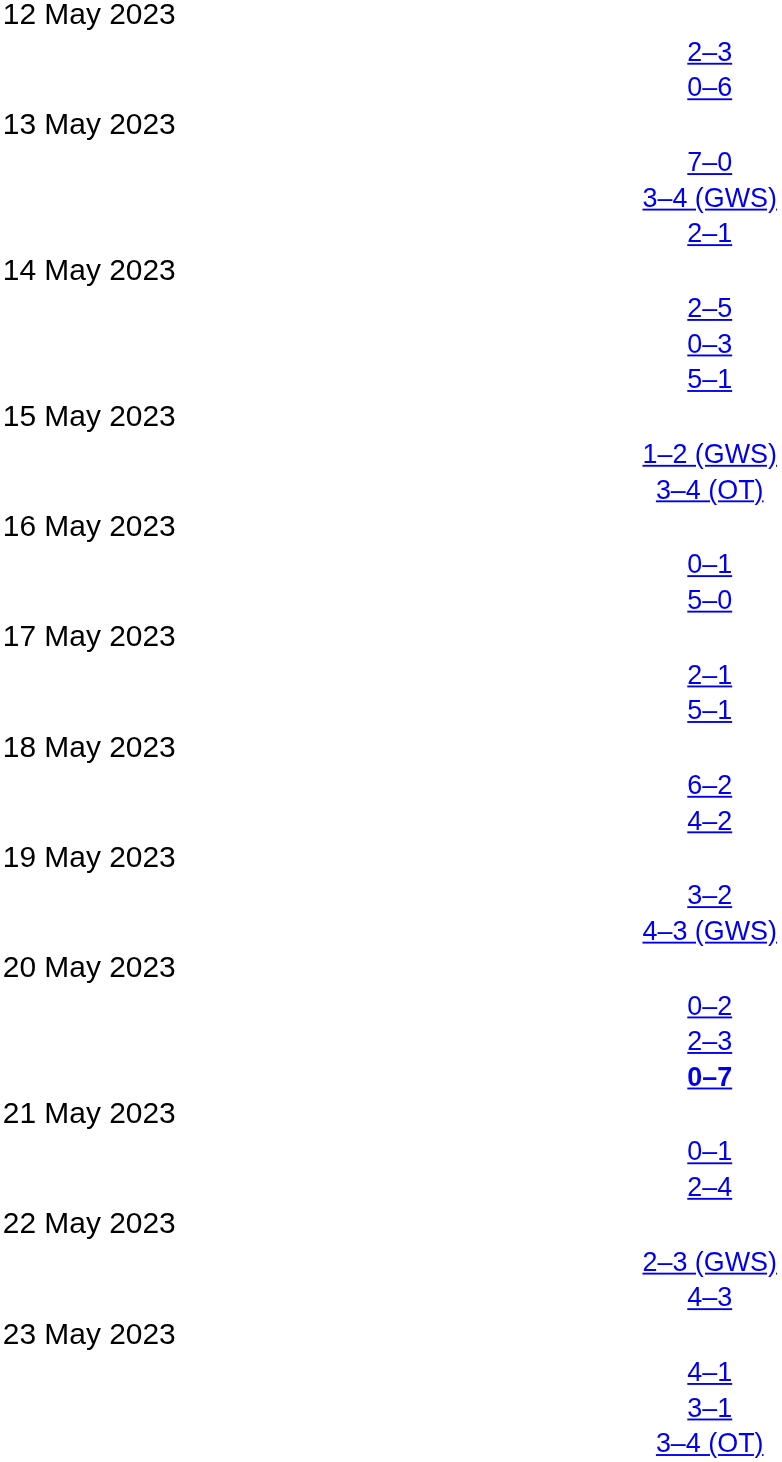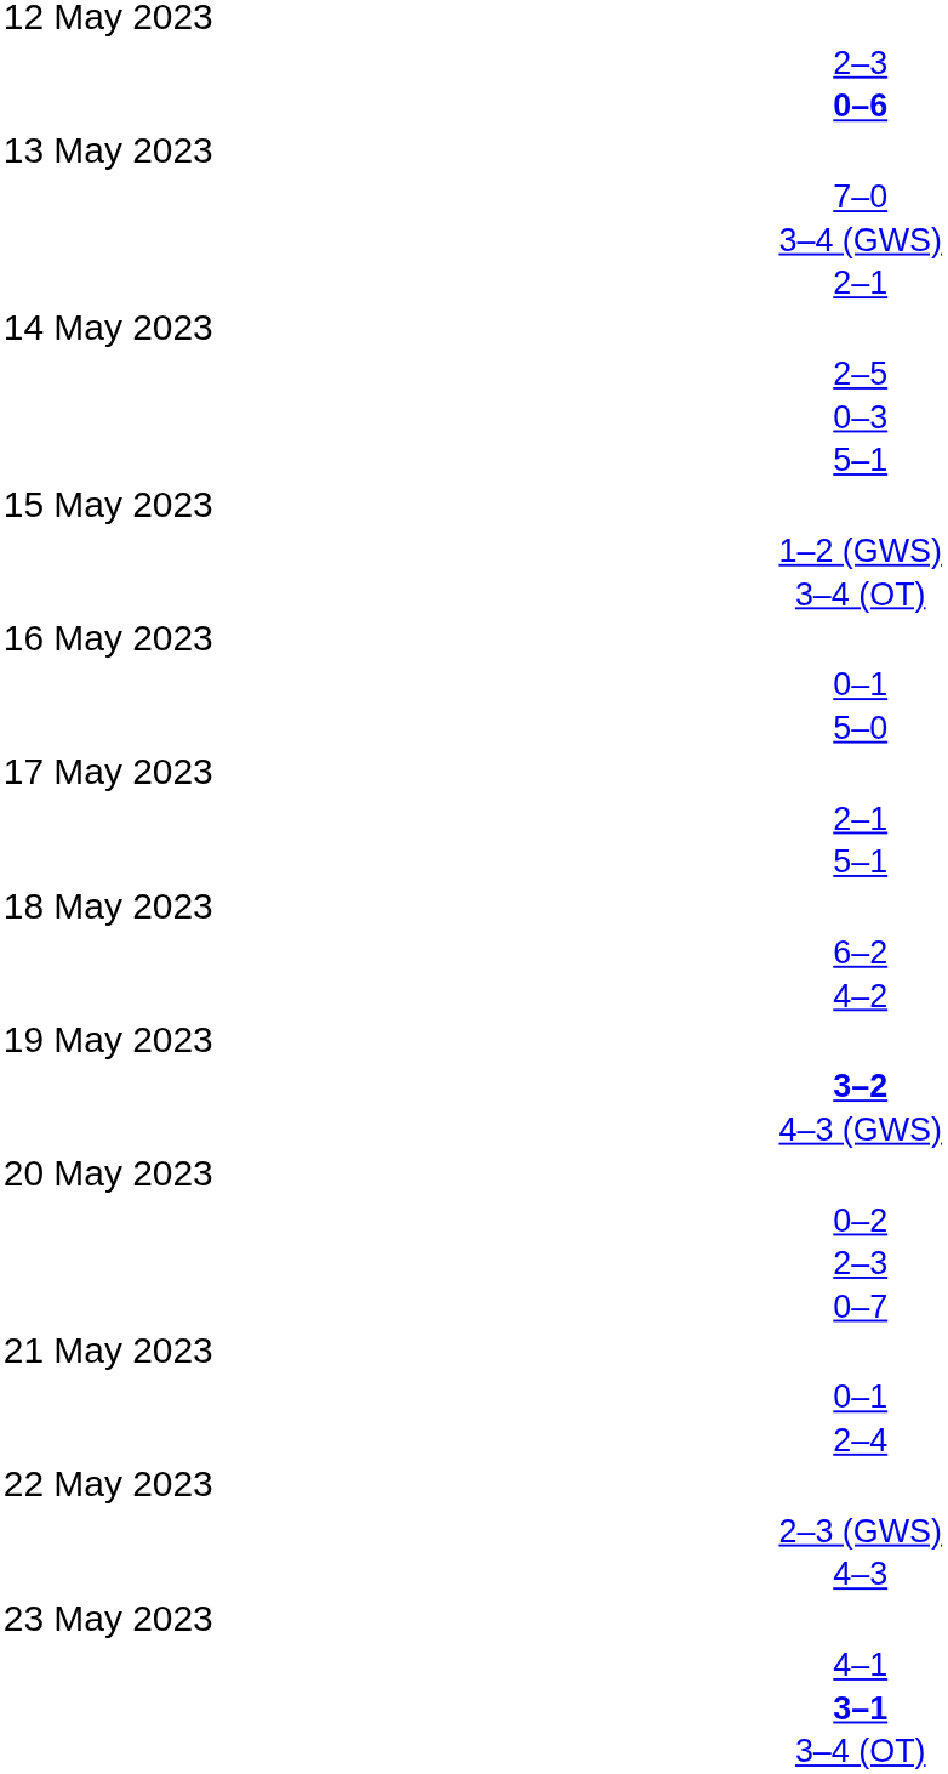0–6 | column 2: normal -> bold
3–2 | column 2: normal -> bold
0–7 | column 2: bold -> normal
3–1 | column 2: normal -> bold
